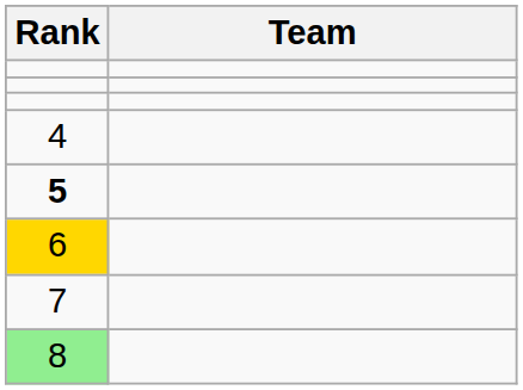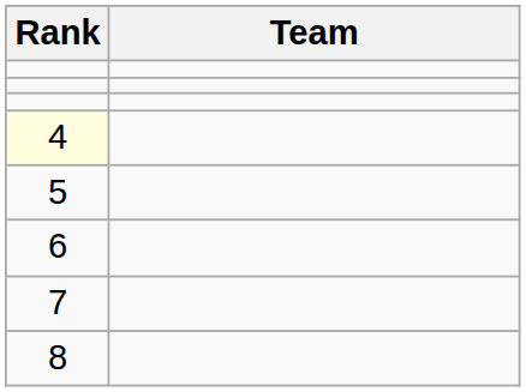row 5 | Rank: no background -> lightyellow background
row 6 | Rank: bold -> normal
row 7 | Rank: gold background -> no background
row 9 | Rank: lightgreen background -> no background
